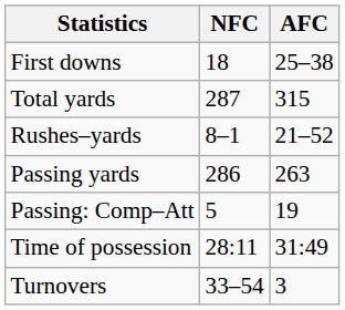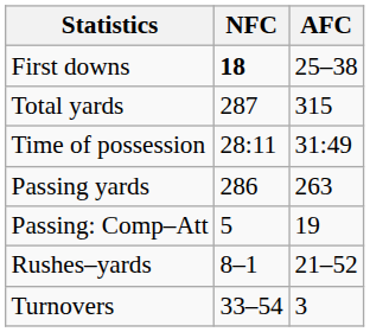First downs | NFC: normal -> bold
rows swapped: Rushes–yards <-> Time of possession
